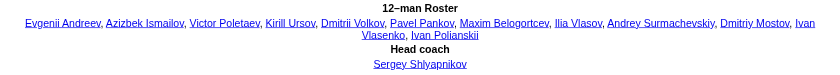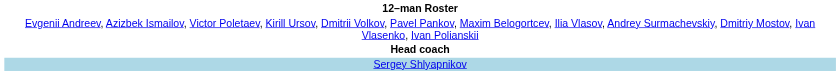row 4 | column 1: no background -> lightblue background
